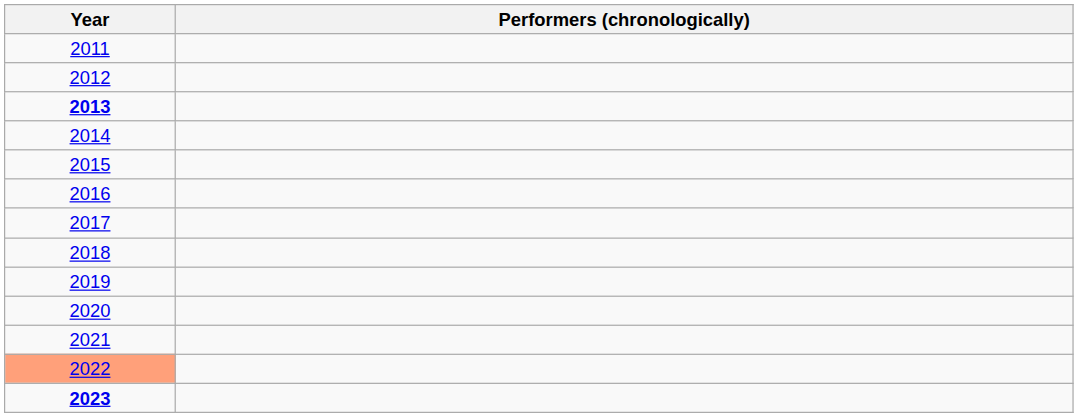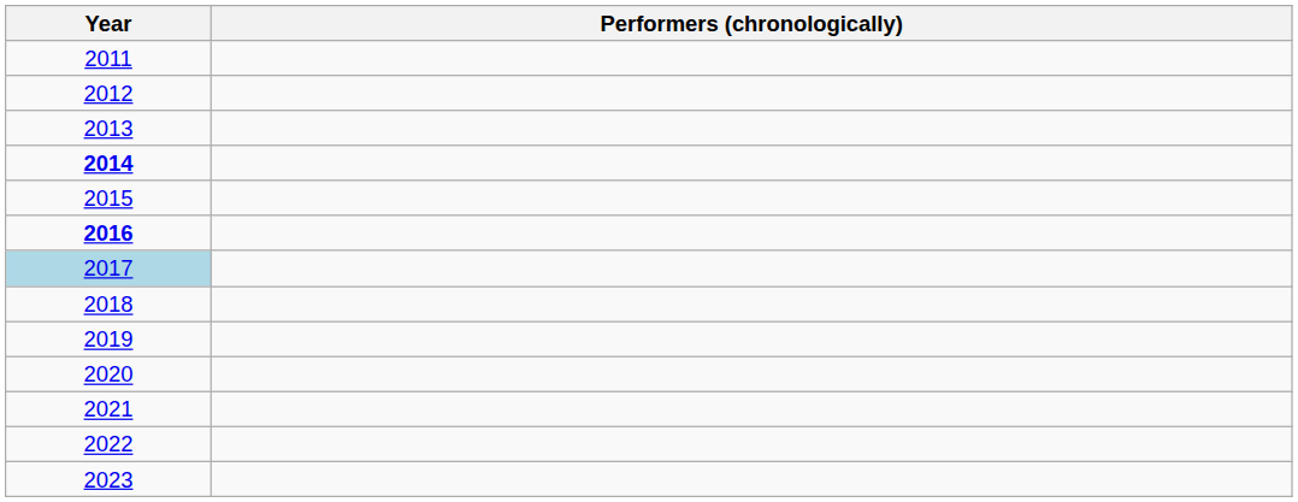2013 | Year: bold -> normal
2014 | Year: normal -> bold
2016 | Year: normal -> bold
2017 | Year: no background -> lightblue background
2022 | Year: lightsalmon background -> no background
2023 | Year: bold -> normal
